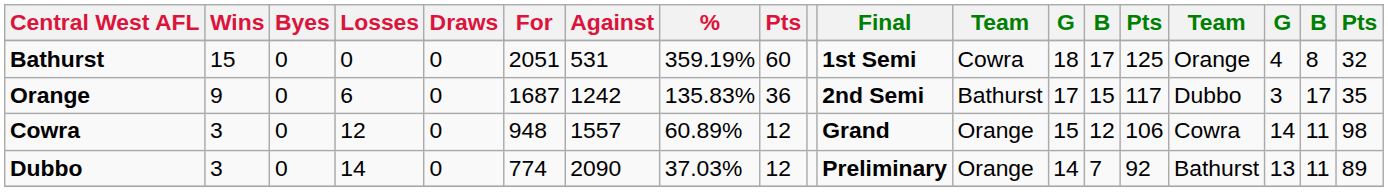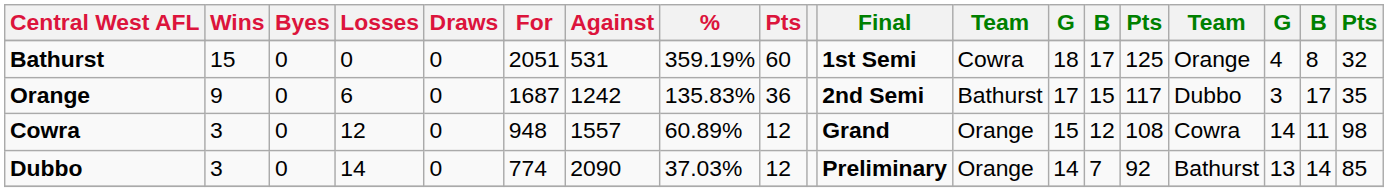row 4 | column 15: 106 -> 108
row 5 | column 18: 11 -> 14
row 5 | column 19: 89 -> 85
